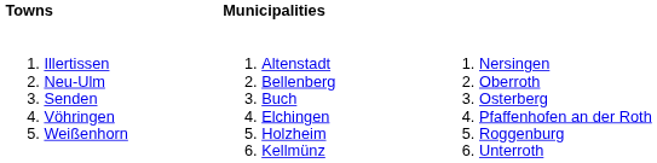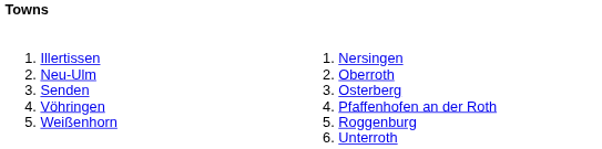- column: Municipalities | Altenstadt Bellenberg Buch Elchingen Holzheim Kellmünz
